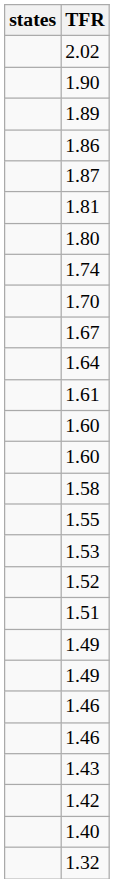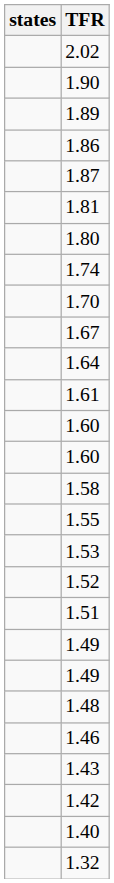row 23 | TFR: 1.46 -> 1.48
